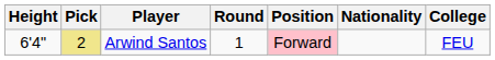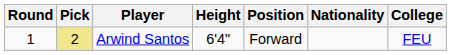columns swapped: Round <-> Height
Arwind Santos | Position: pink background -> no background
